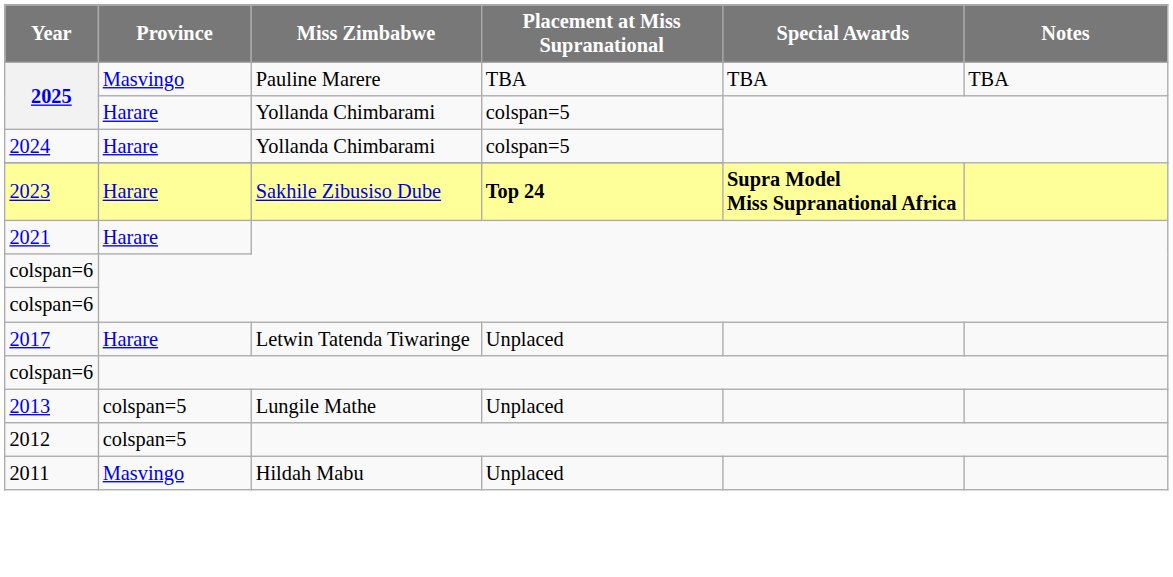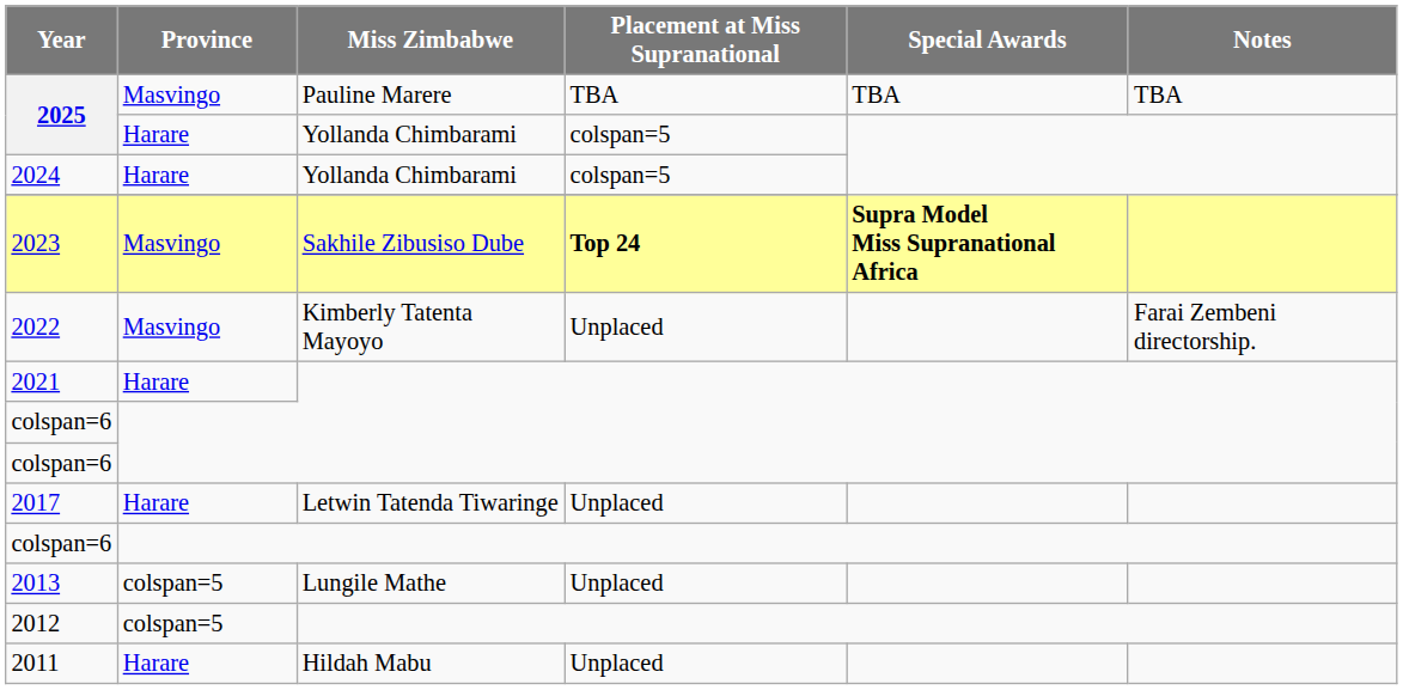2023 | Province: Harare -> Masvingo
+ row: 2022 | Masvingo | Kimberly Tatenta Mayoyo | Unplaced | Farai Zembeni directorship.
2011 | Province: Masvingo -> Harare
